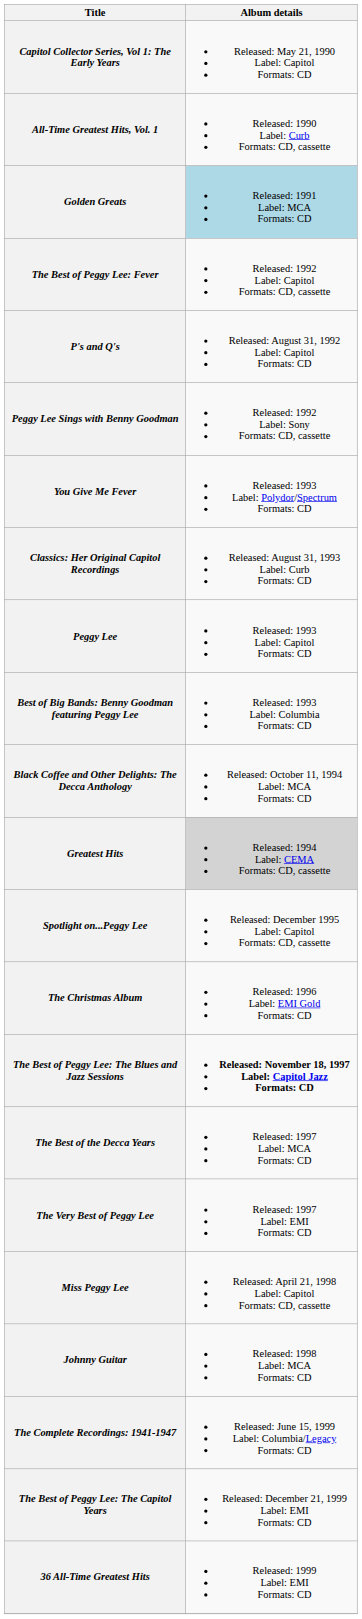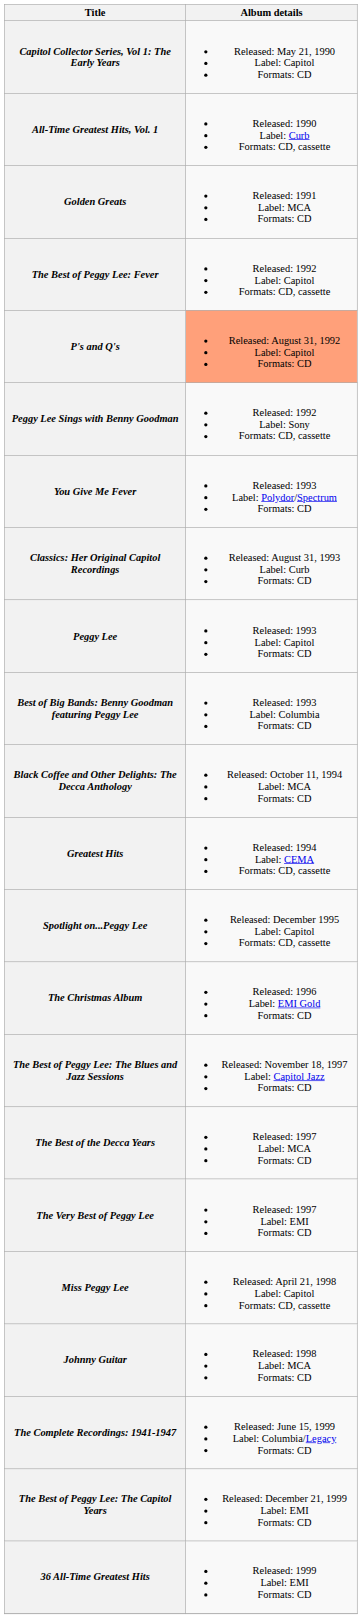Golden Greats | Album details: lightblue background -> no background
P's and Q's | Album details: no background -> lightsalmon background
Greatest Hits | Album details: lightgrey background -> no background
The Best of Peggy Lee: The Blues and Jazz Sessions | Album details: bold -> normal
